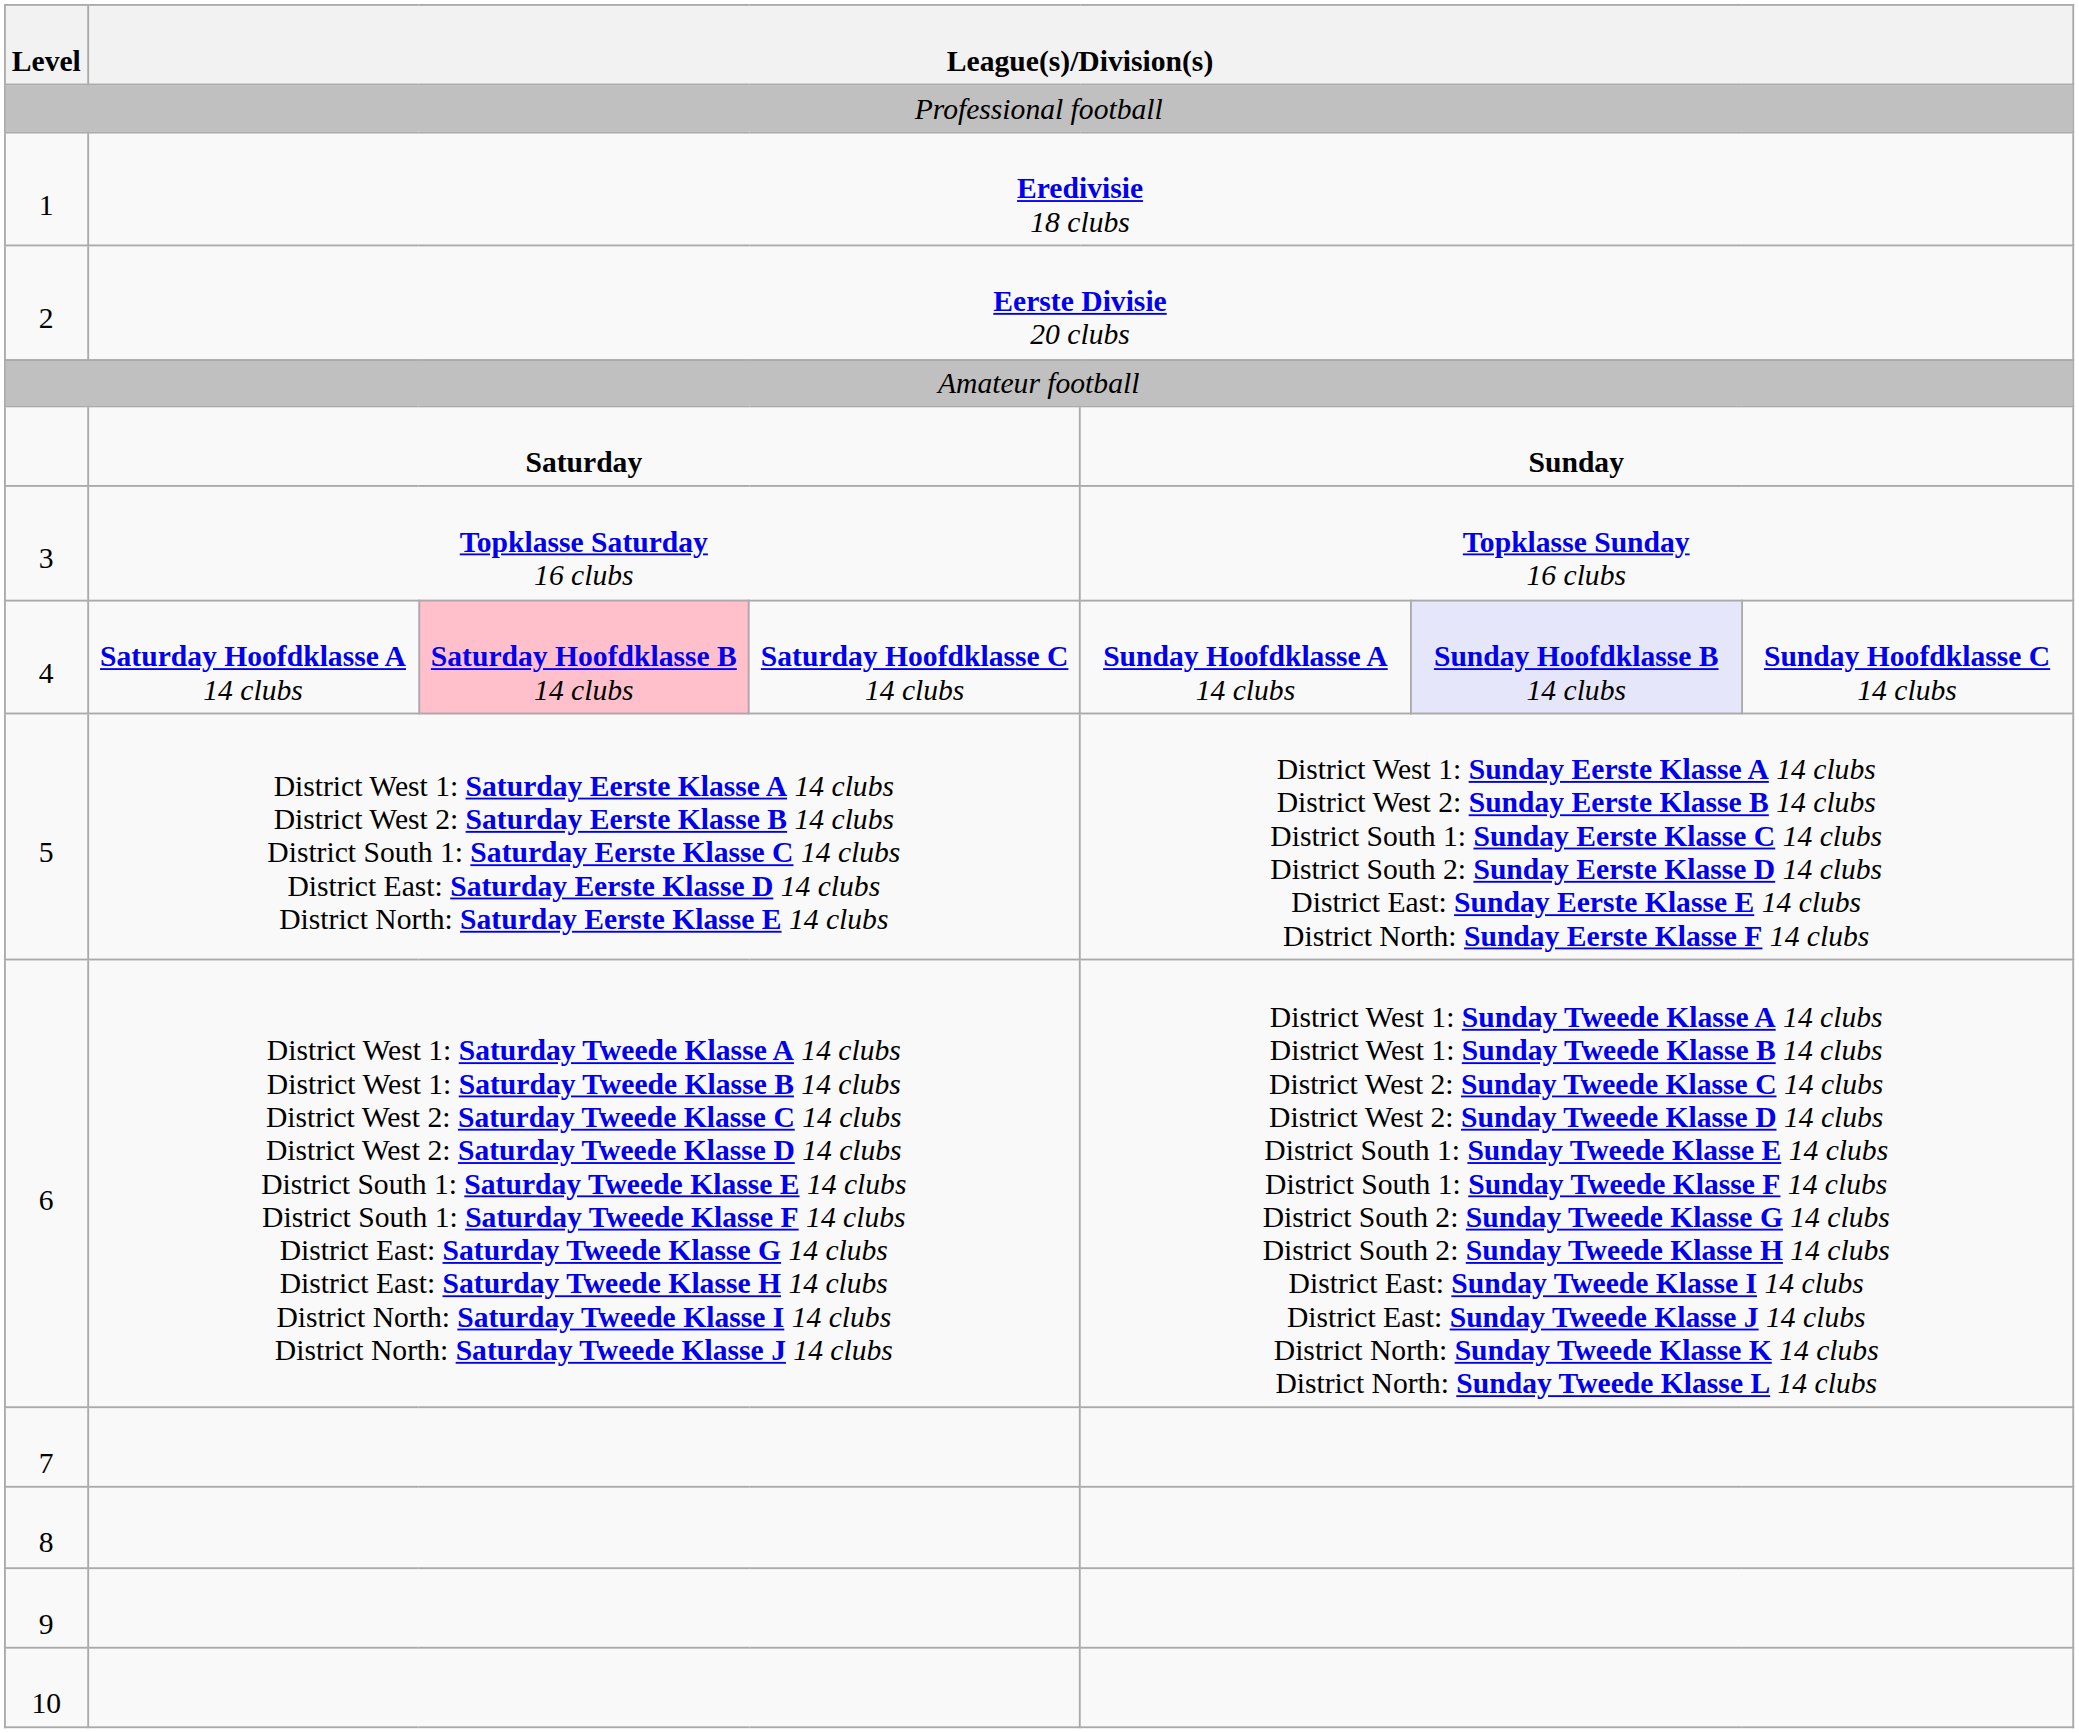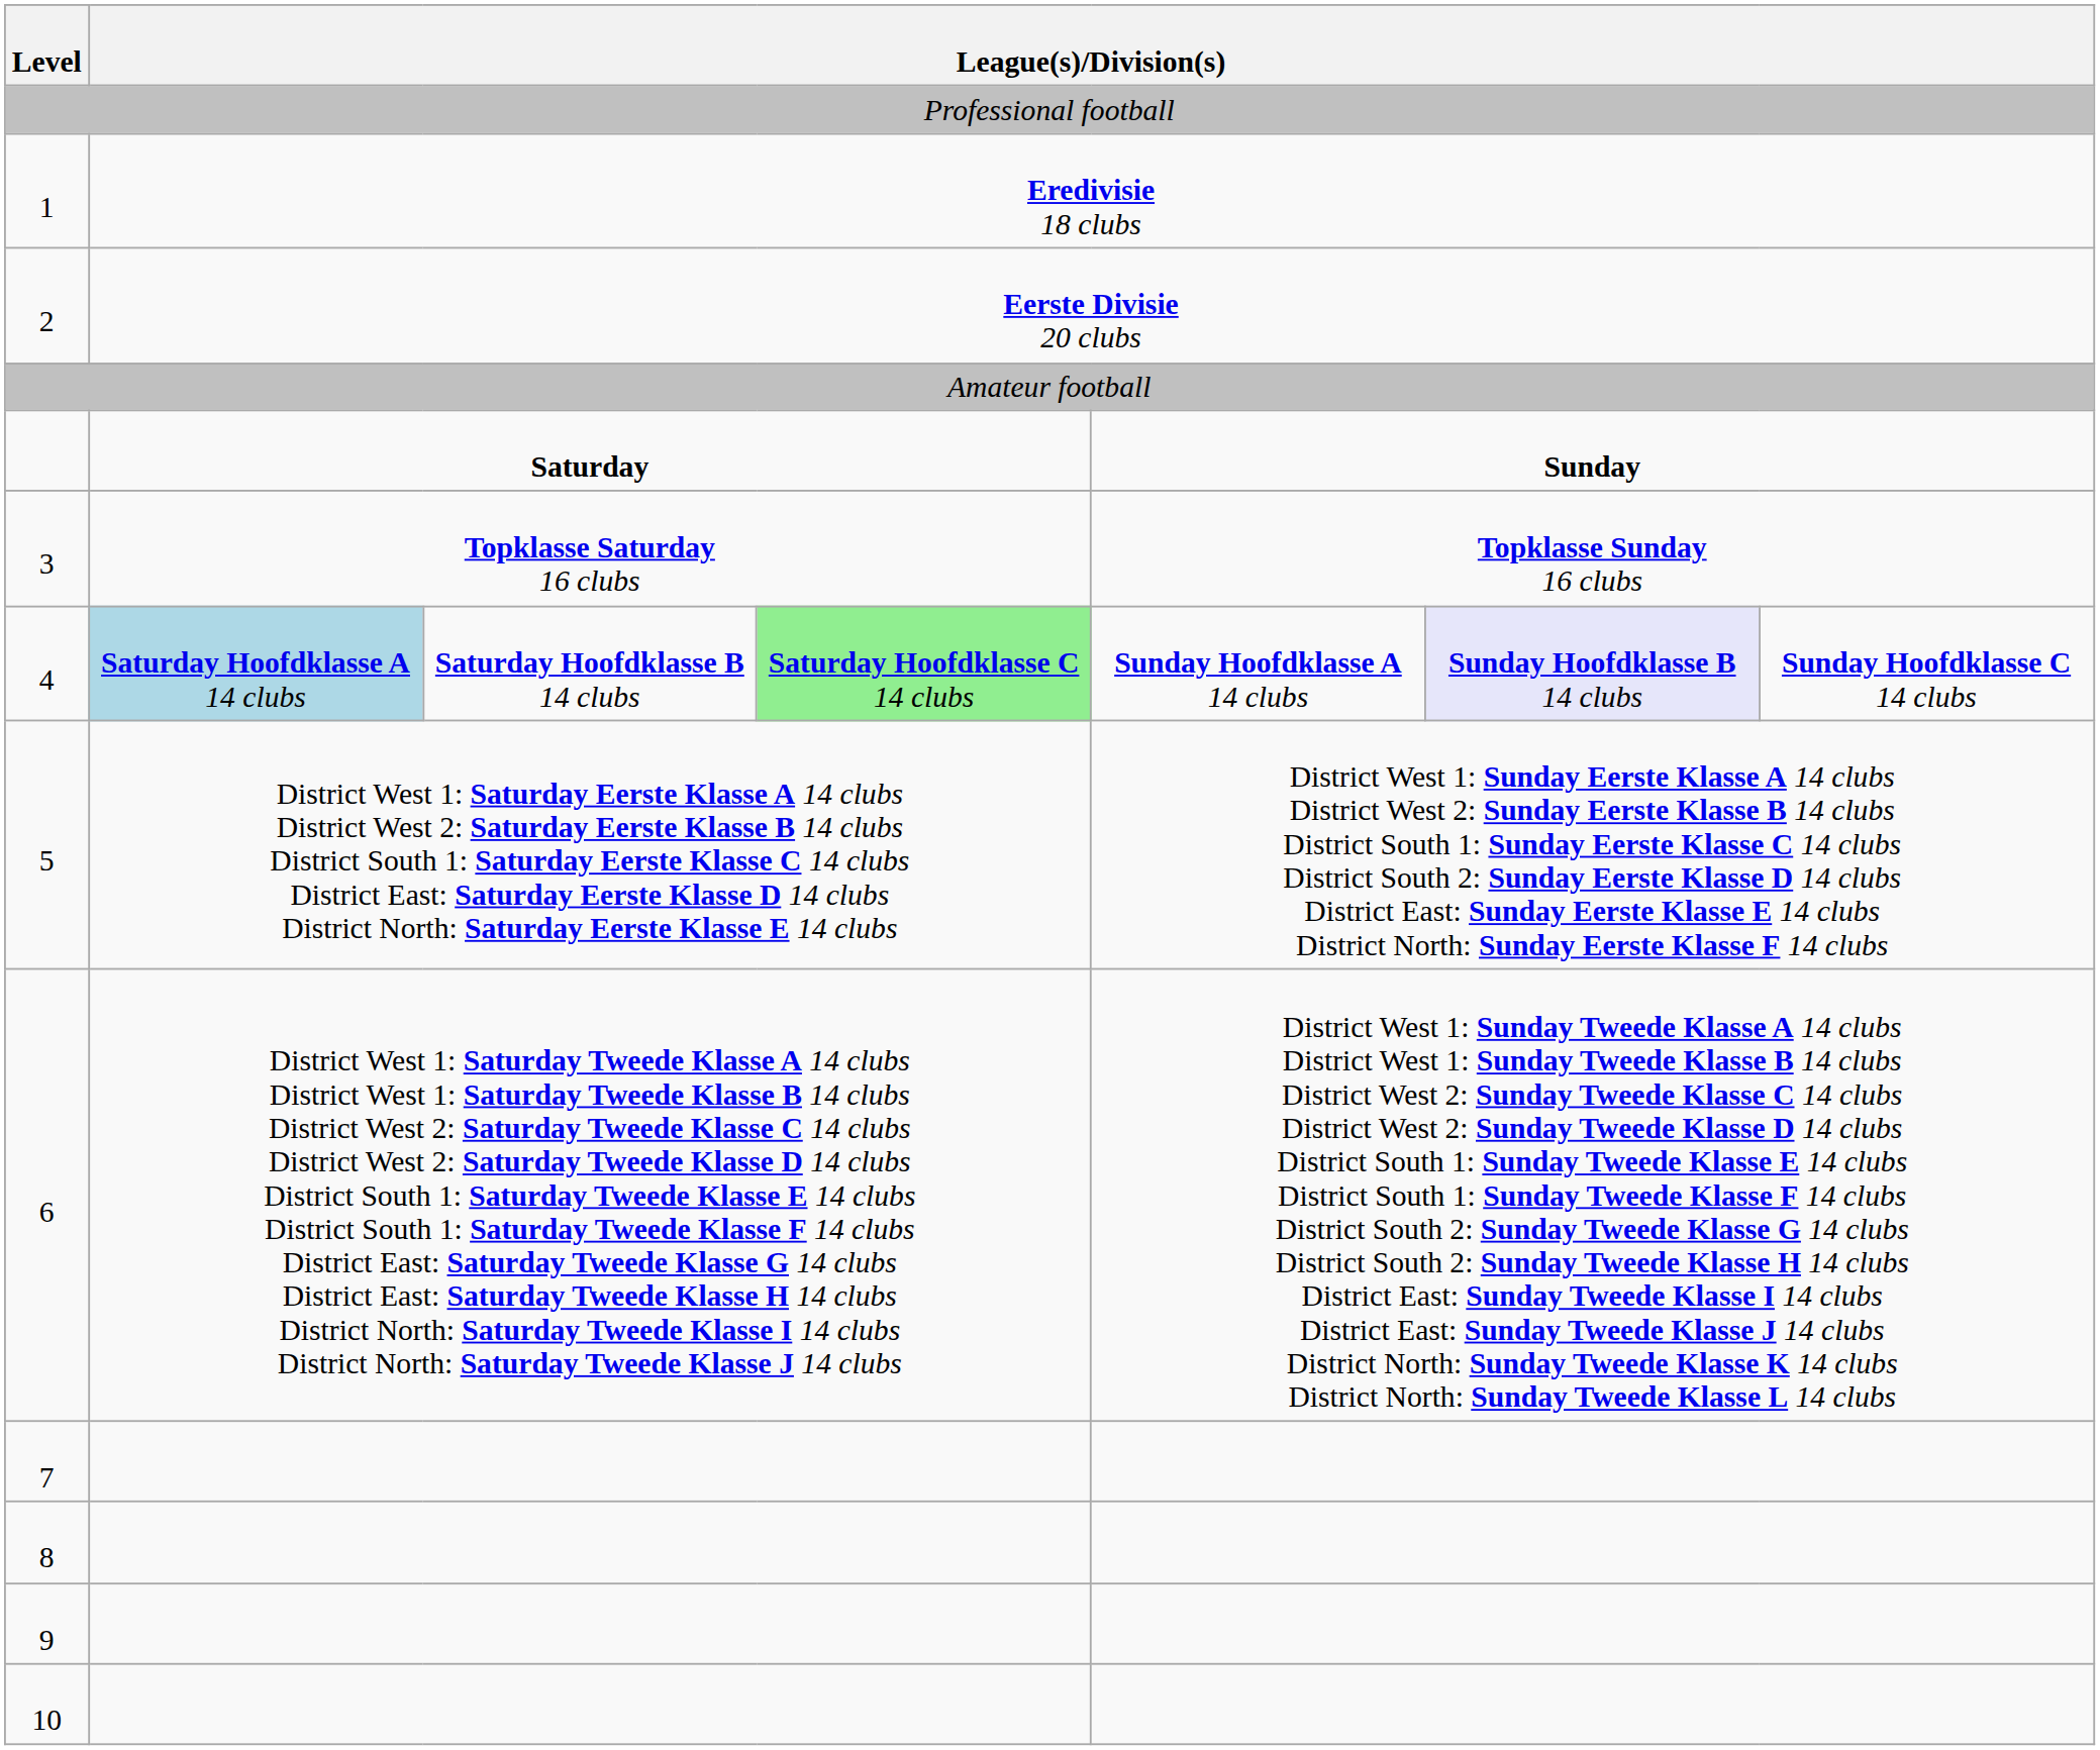4 | column 2: no background -> lightblue background
4 | column 3: pink background -> no background
4 | column 4: no background -> lightgreen background
